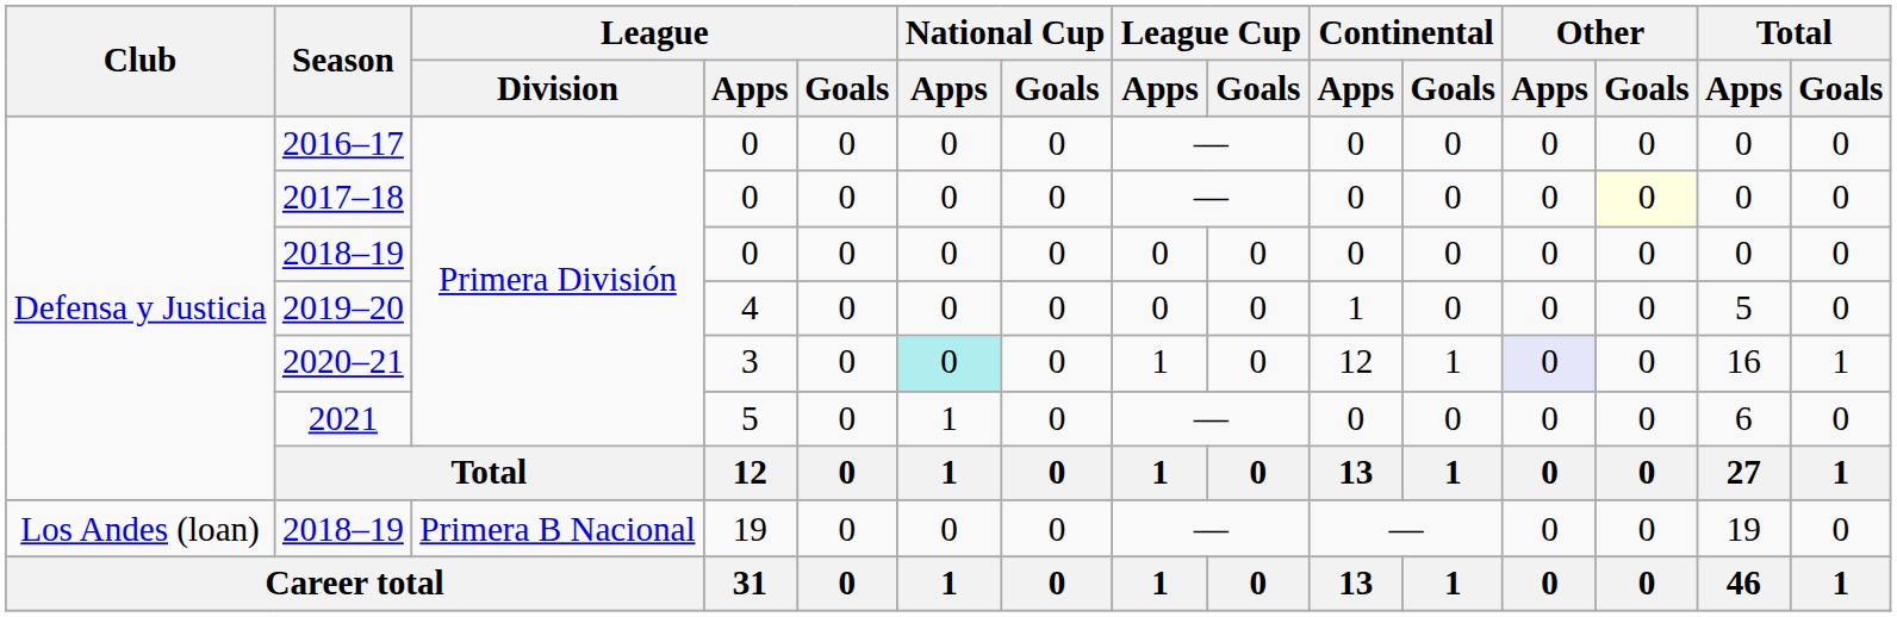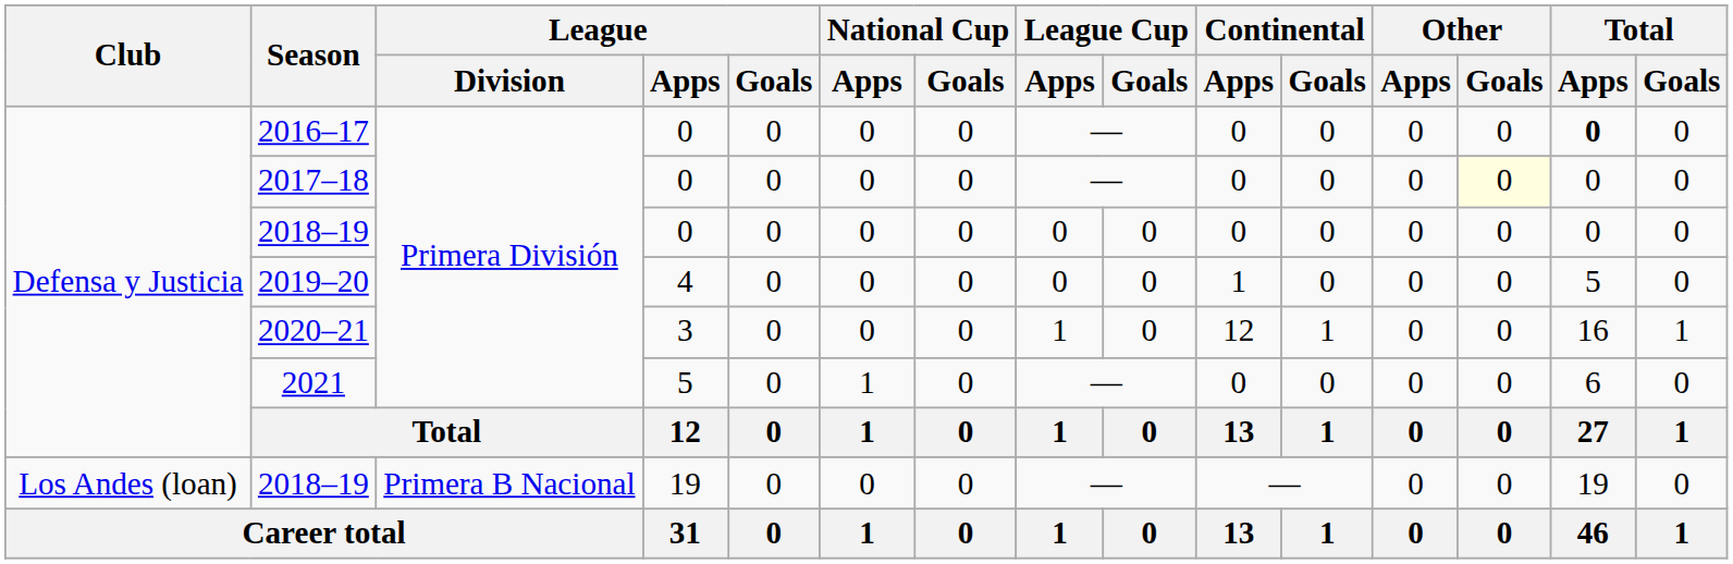2016–17 | Total / Apps: normal -> bold
2020–21 | National Cup / Apps: paleturquoise background -> no background
2020–21 | Other / Apps: lavender background -> no background
